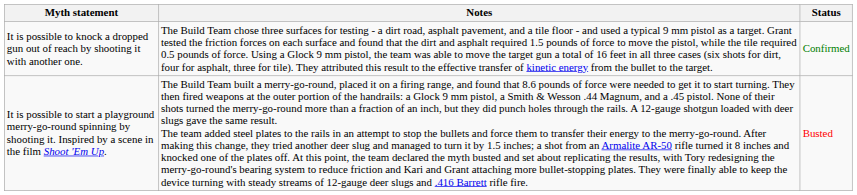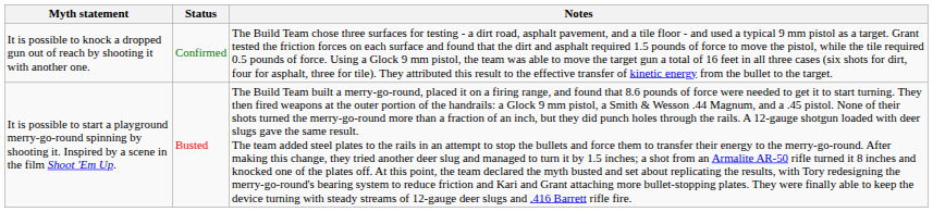columns swapped: Status <-> Notes
